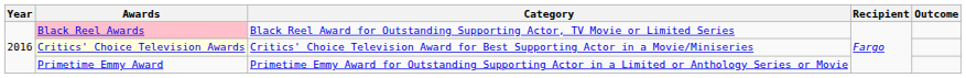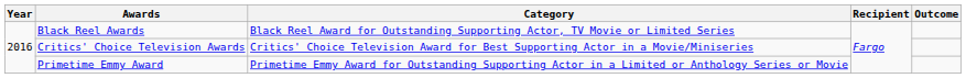Black Reel Awards | Awards: pink background -> no background
Critics' Choice Television Awards | Awards: lightyellow background -> no background
